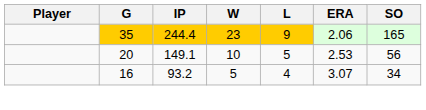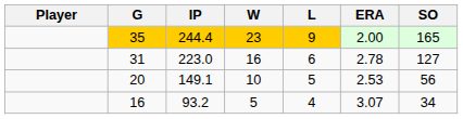35 | ERA: 2.06 -> 2.00
+ row: 31 | 223.0 | 16 | 6 | 2.78 | 127
